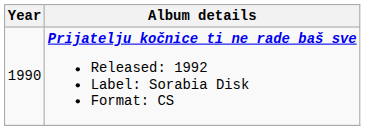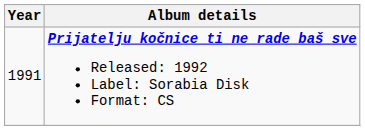row 2 | Year: 1990 -> 1991
